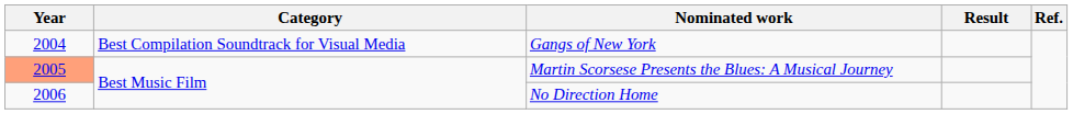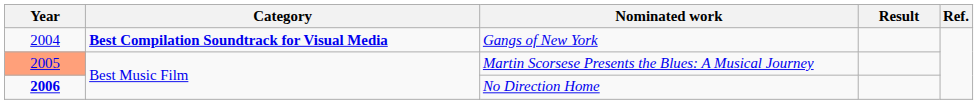Gangs of New York | Category: normal -> bold
No Direction Home | Year: normal -> bold
